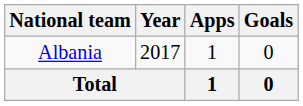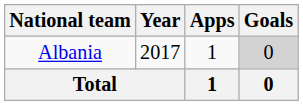Albania | Goals: no background -> lightgrey background
